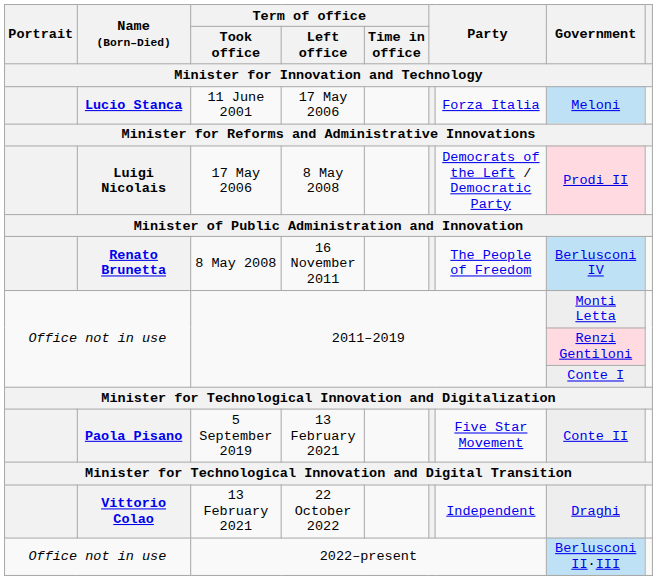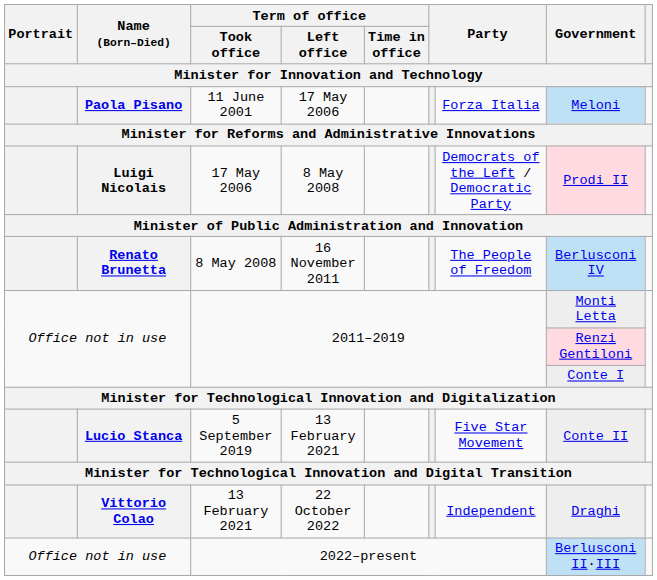11 June 2001 | Name (Born–Died): Lucio Stanca -> Paola Pisano
5 September 2019 | Name (Born–Died): Paola Pisano -> Lucio Stanca
